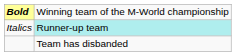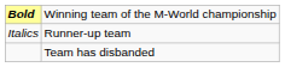Italics | column 2: paleturquoise background -> no background
